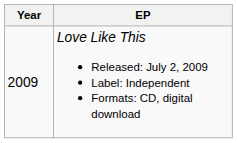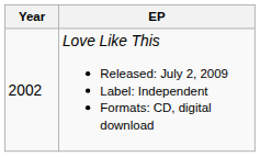row 2 | Year: 2009 -> 2002
